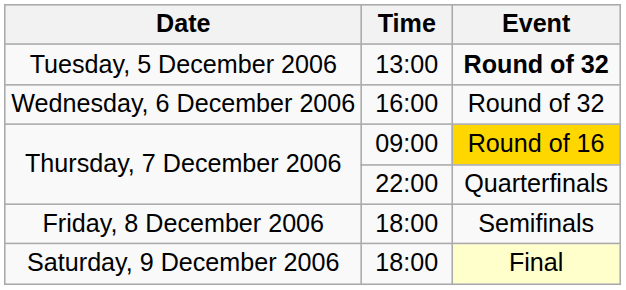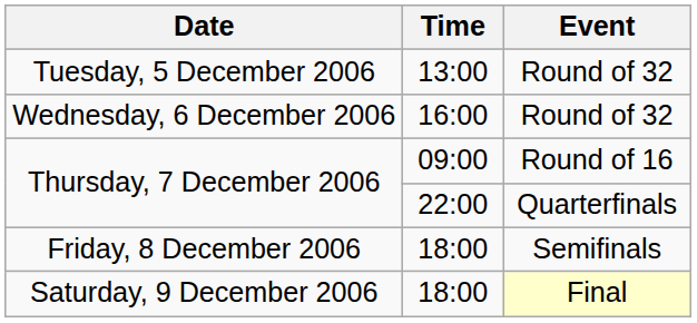Tuesday, 5 December 2006 | Event: bold -> normal
Thursday, 7 December 2006 / 09:00 | Event: gold background -> no background
